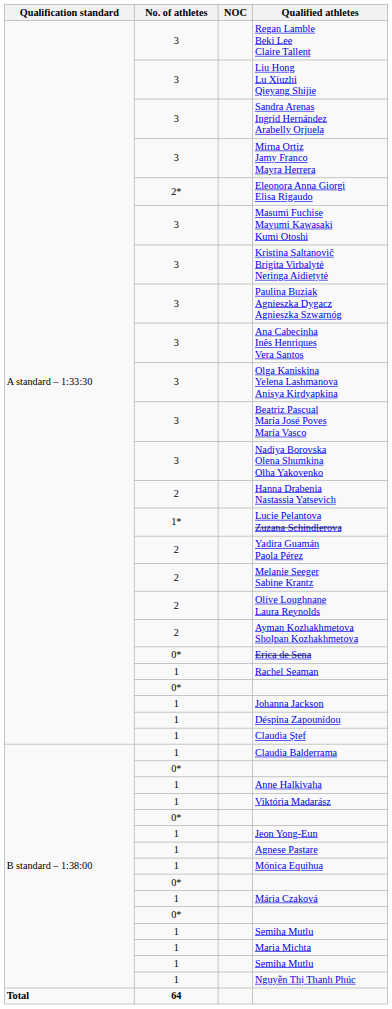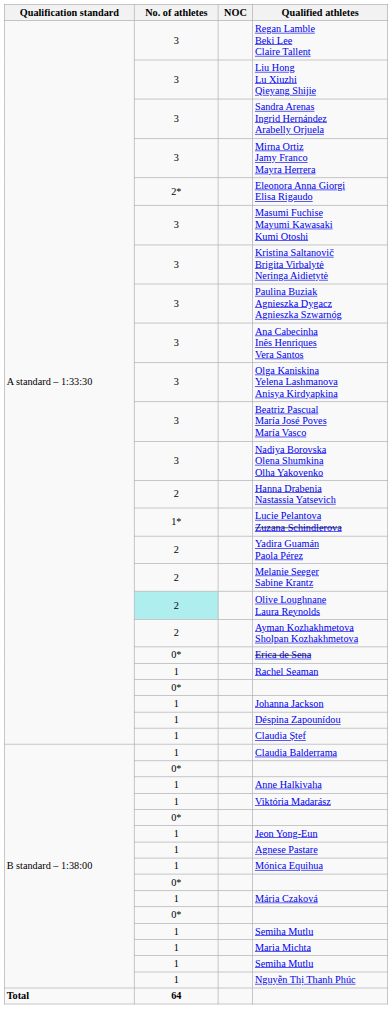Olive Loughnane Laura Reynolds | No. of athletes: no background -> paleturquoise background
